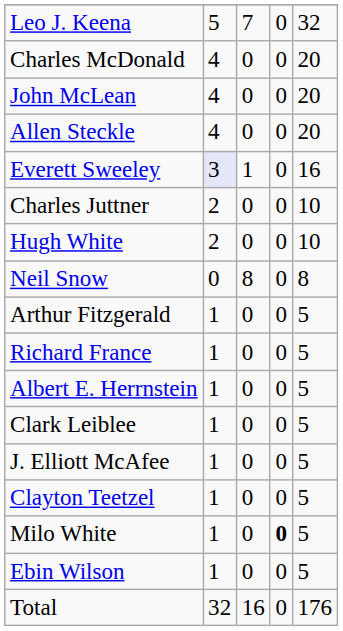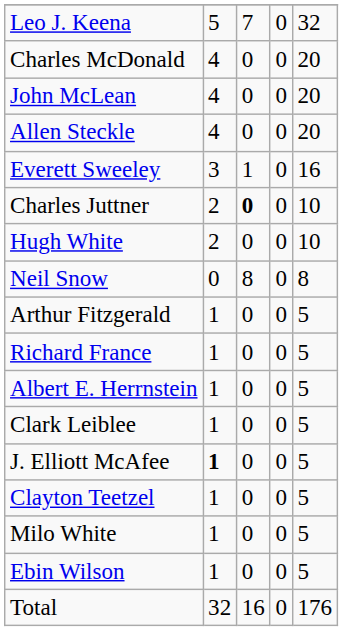Everett Sweeley | column 2: lavender background -> no background
Charles Juttner | column 3: normal -> bold
J. Elliott McAfee | column 2: normal -> bold
Milo White | column 4: bold -> normal
